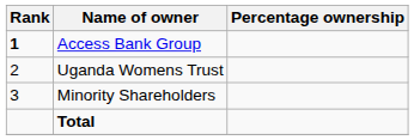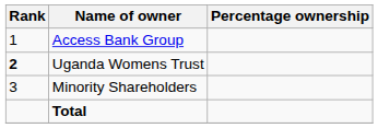Access Bank Group | Rank: bold -> normal
Uganda Womens Trust | Rank: normal -> bold
